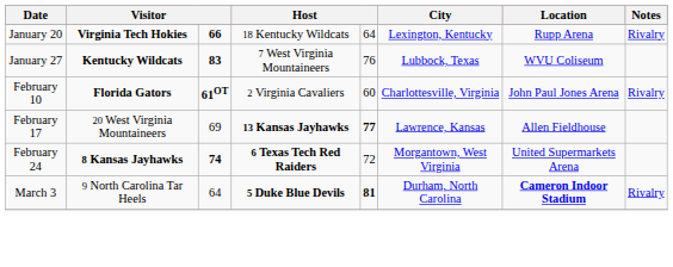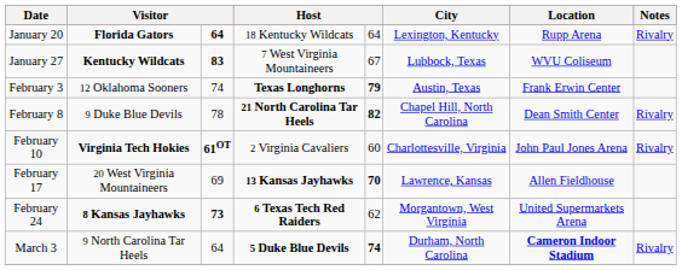January 20 | column 2: Virginia Tech Hokies -> Florida Gators
January 20 | column 3: 66 -> 64
January 27 | column 5: 76 -> 67
+ row: February 3 | 12 Oklahoma Sooners | 74 | Texas Longhorns | 79 | Austin, Texas | Frank Erwin Center
+ row: February 8 | 9 Duke Blue Devils | 78 | 21 North Carolina Tar Heels | 82 | Chapel Hill, North Carolina | Dean Smith Center | Rivalry
February 10 | column 2: Florida Gators -> Virginia Tech Hokies
February 17 | column 5: 77 -> 70
February 24 | column 3: 74 -> 73
February 24 | column 5: 72 -> 62
March 3 | column 5: 81 -> 74
